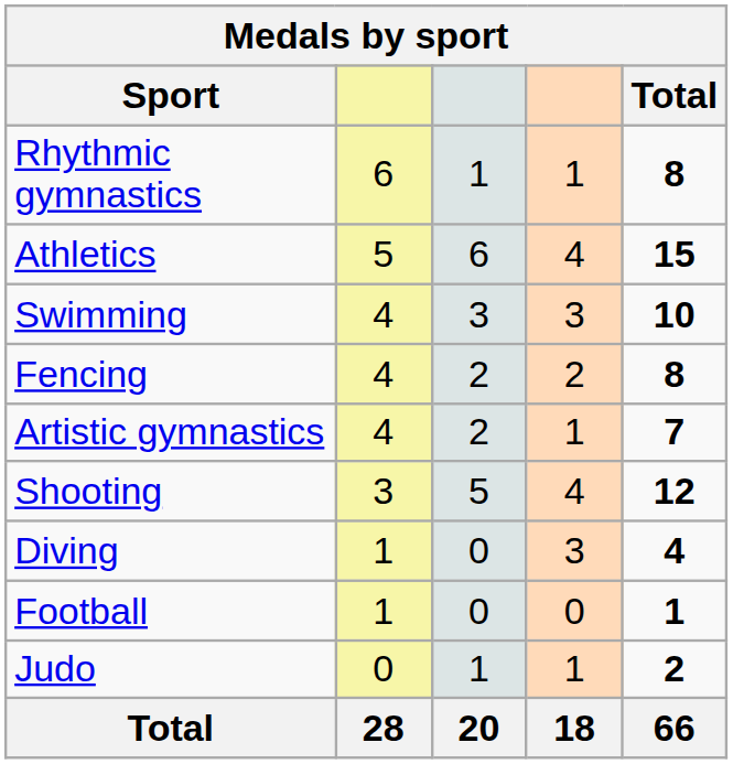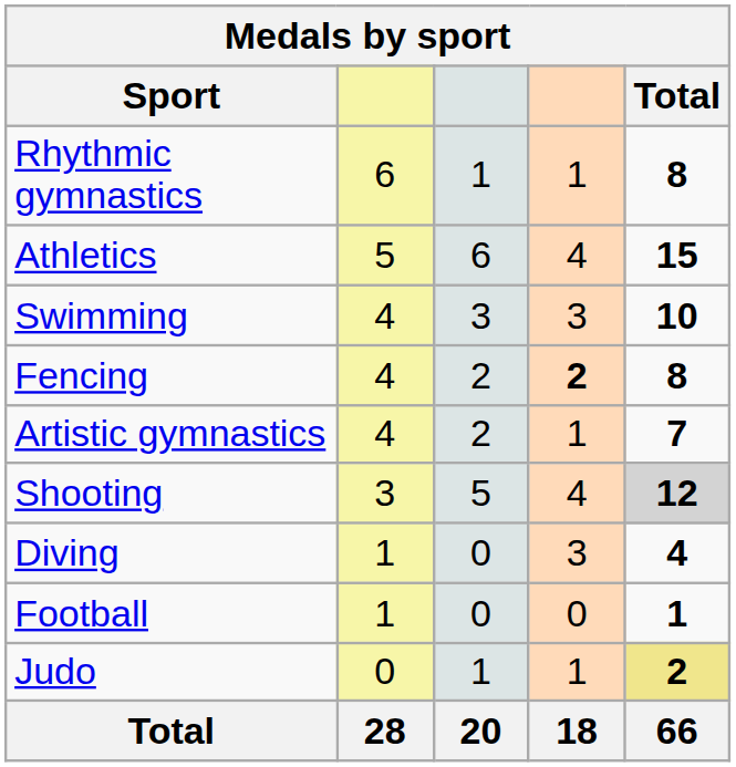Fencing | column 4: normal -> bold
Shooting | Total: no background -> lightgrey background
Judo | Total: no background -> khaki background
